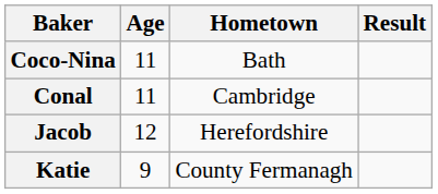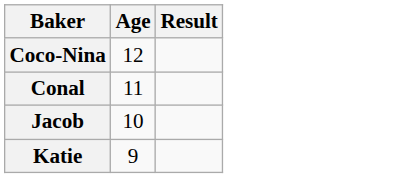- column: Hometown | Bath | Cambridge | Herefordshire | County Fermanagh
Coco-Nina | Age: 11 -> 12
Jacob | Age: 12 -> 10
